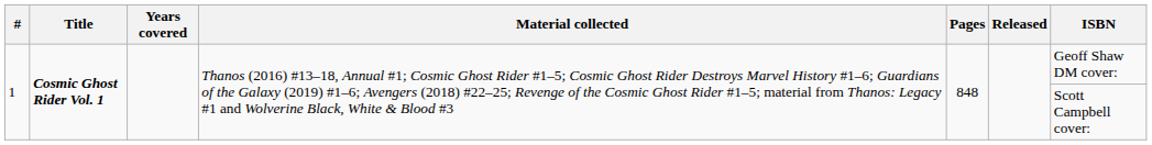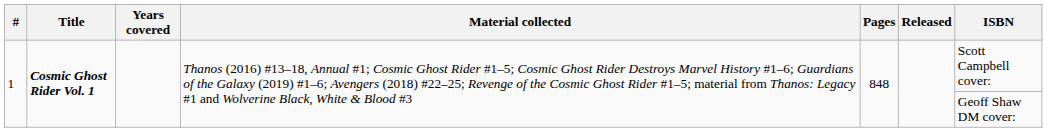row 2 | ISBN: Geoff Shaw DM cover: -> Scott Campbell cover:
row 3 | ISBN: Scott Campbell cover: -> Geoff Shaw DM cover:
